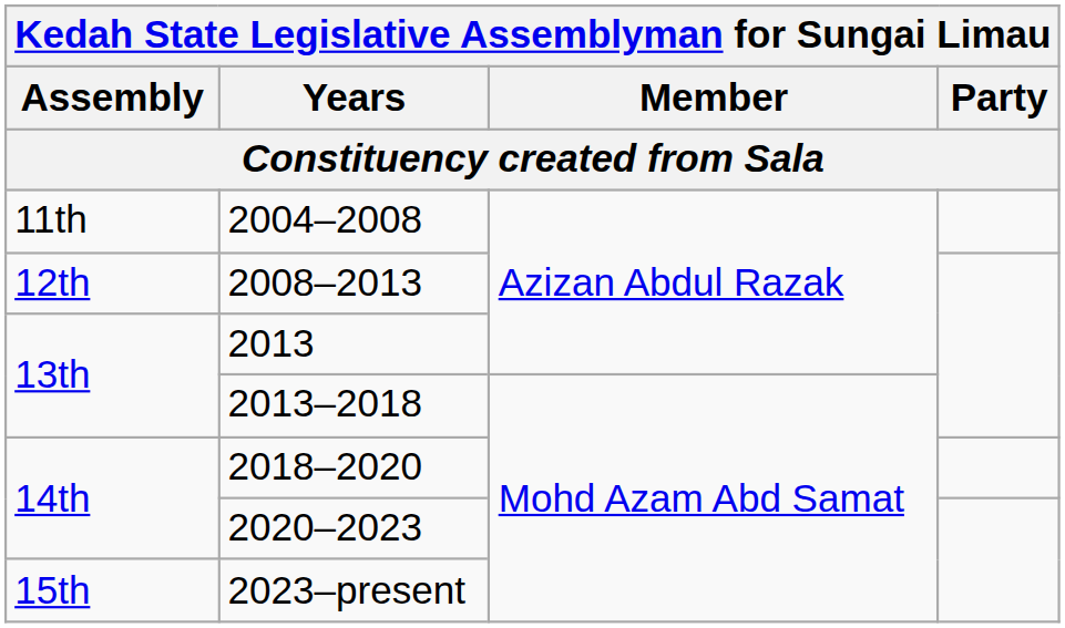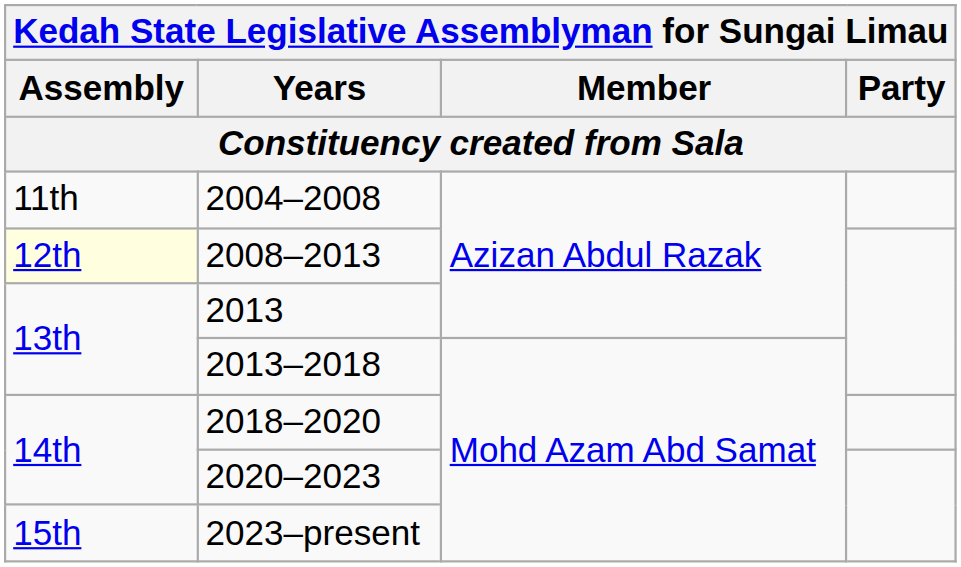2008–2013 | Assembly: no background -> lightyellow background
